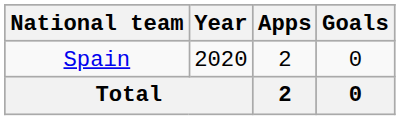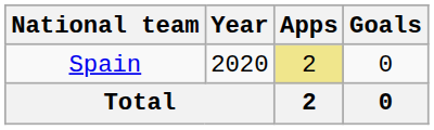Spain | Apps: no background -> khaki background
